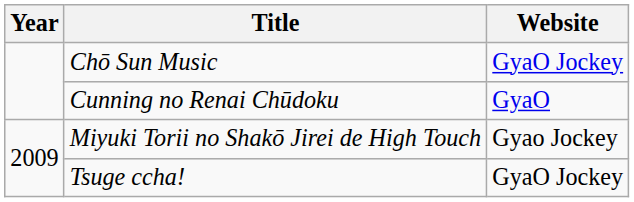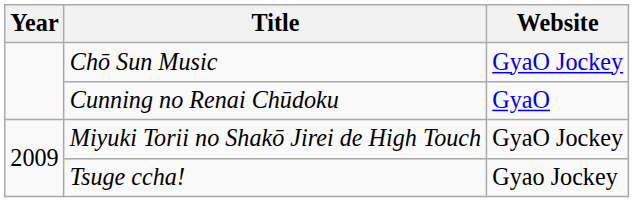Miyuki Torii no Shakō Jirei de High Touch | Website: Gyao Jockey -> GyaO Jockey
Tsuge ccha! | Website: GyaO Jockey -> Gyao Jockey
